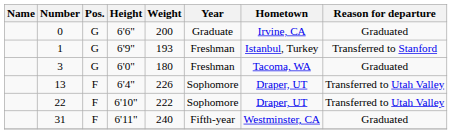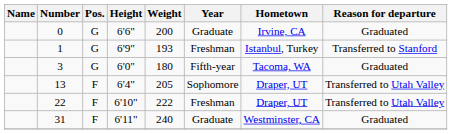3 | Year: Freshman -> Fifth-year
13 | Weight: 226 -> 205
22 | Year: Sophomore -> Freshman
31 | Year: Fifth-year -> Graduate
